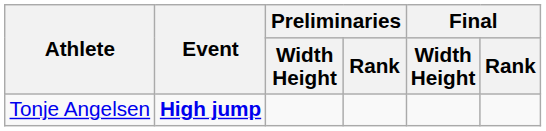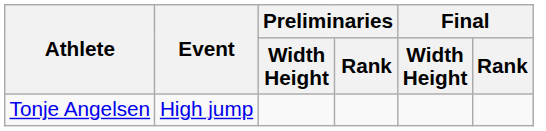Tonje Angelsen | Event: bold -> normal
